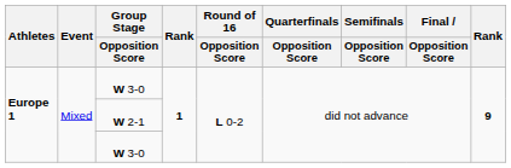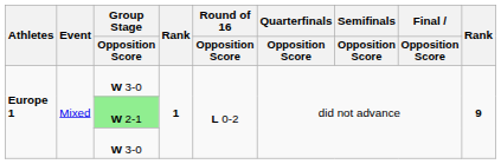W 2-1 | Group Stage / Opposition Score: no background -> lightgreen background
